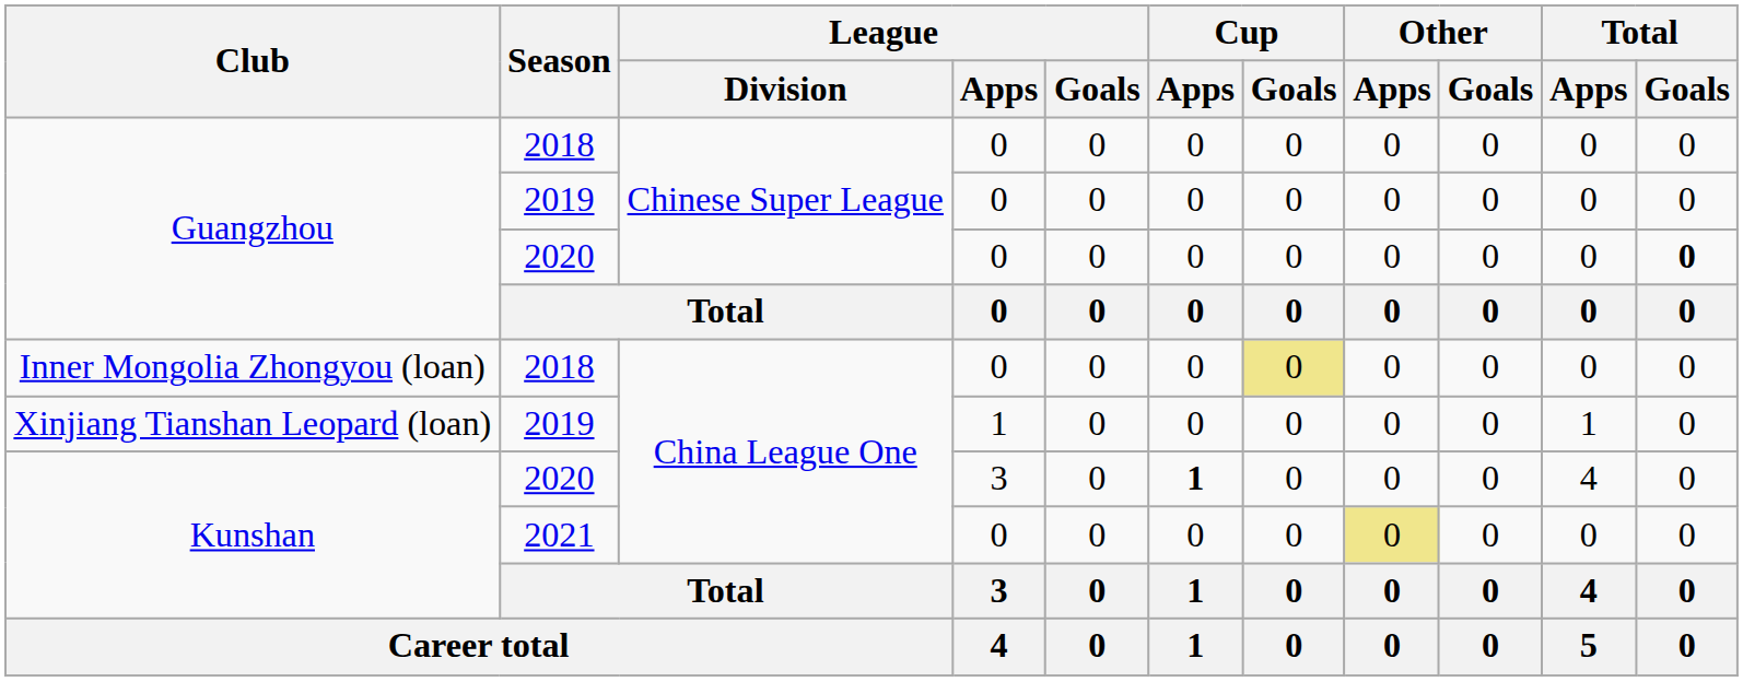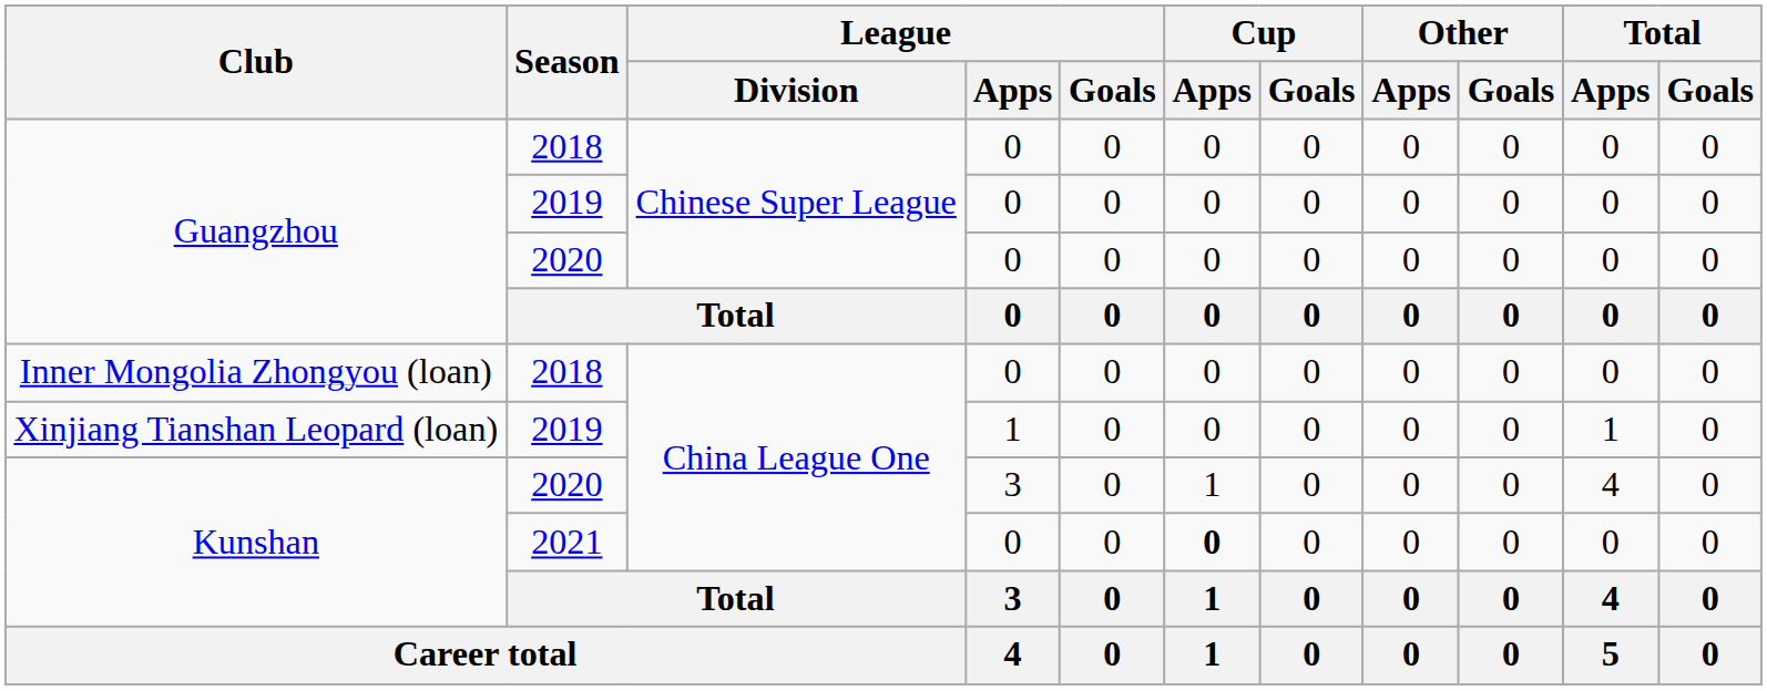Guangzhou / 2020 | Total / Goals: bold -> normal
Inner Mongolia Zhongyou (loan) | Cup / Goals: khaki background -> no background
Kunshan / 2020 | Cup / Apps: bold -> normal
Kunshan / 2021 | Cup / Apps: normal -> bold
Kunshan / 2021 | Other / Apps: khaki background -> no background
